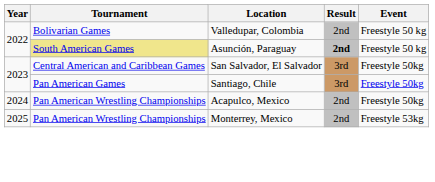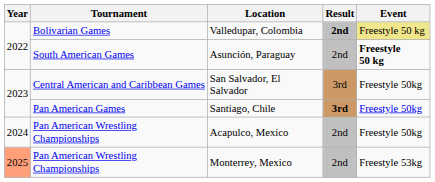Valledupar, Colombia | Result: normal -> bold
Valledupar, Colombia | Event: no background -> khaki background
Asunción, Paraguay | Tournament: khaki background -> no background
Asunción, Paraguay | Result: bold -> normal
Asunción, Paraguay | Event: normal -> bold
Santiago, Chile | Result: normal -> bold
Monterrey, Mexico | Year: no background -> lightsalmon background
